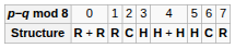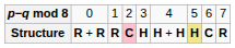Structure | column 4: no background -> pink background
Structure | column 7: no background -> khaki background
